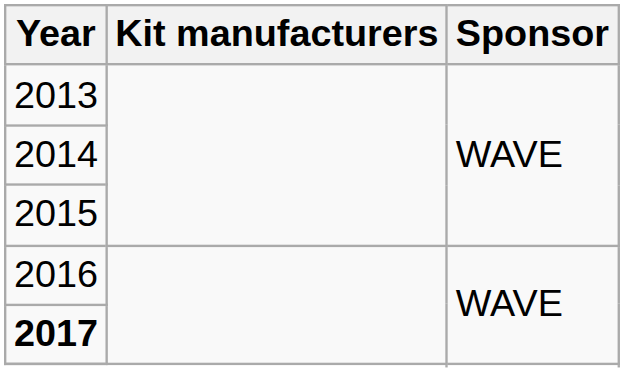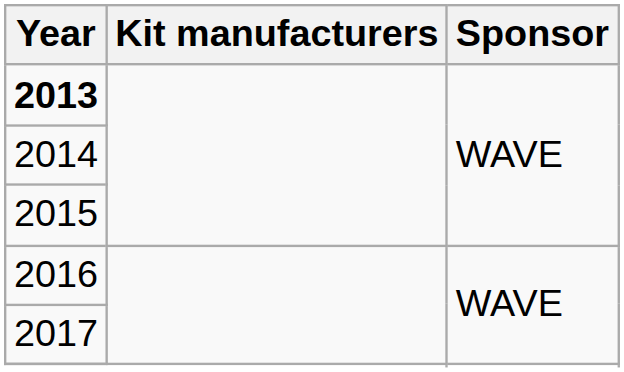2013 | Year: normal -> bold
2017 | Year: bold -> normal
